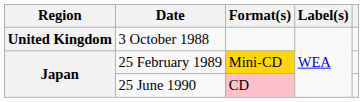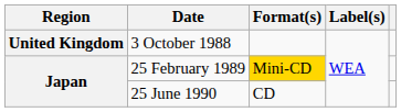25 June 1990 | Format(s): pink background -> no background
